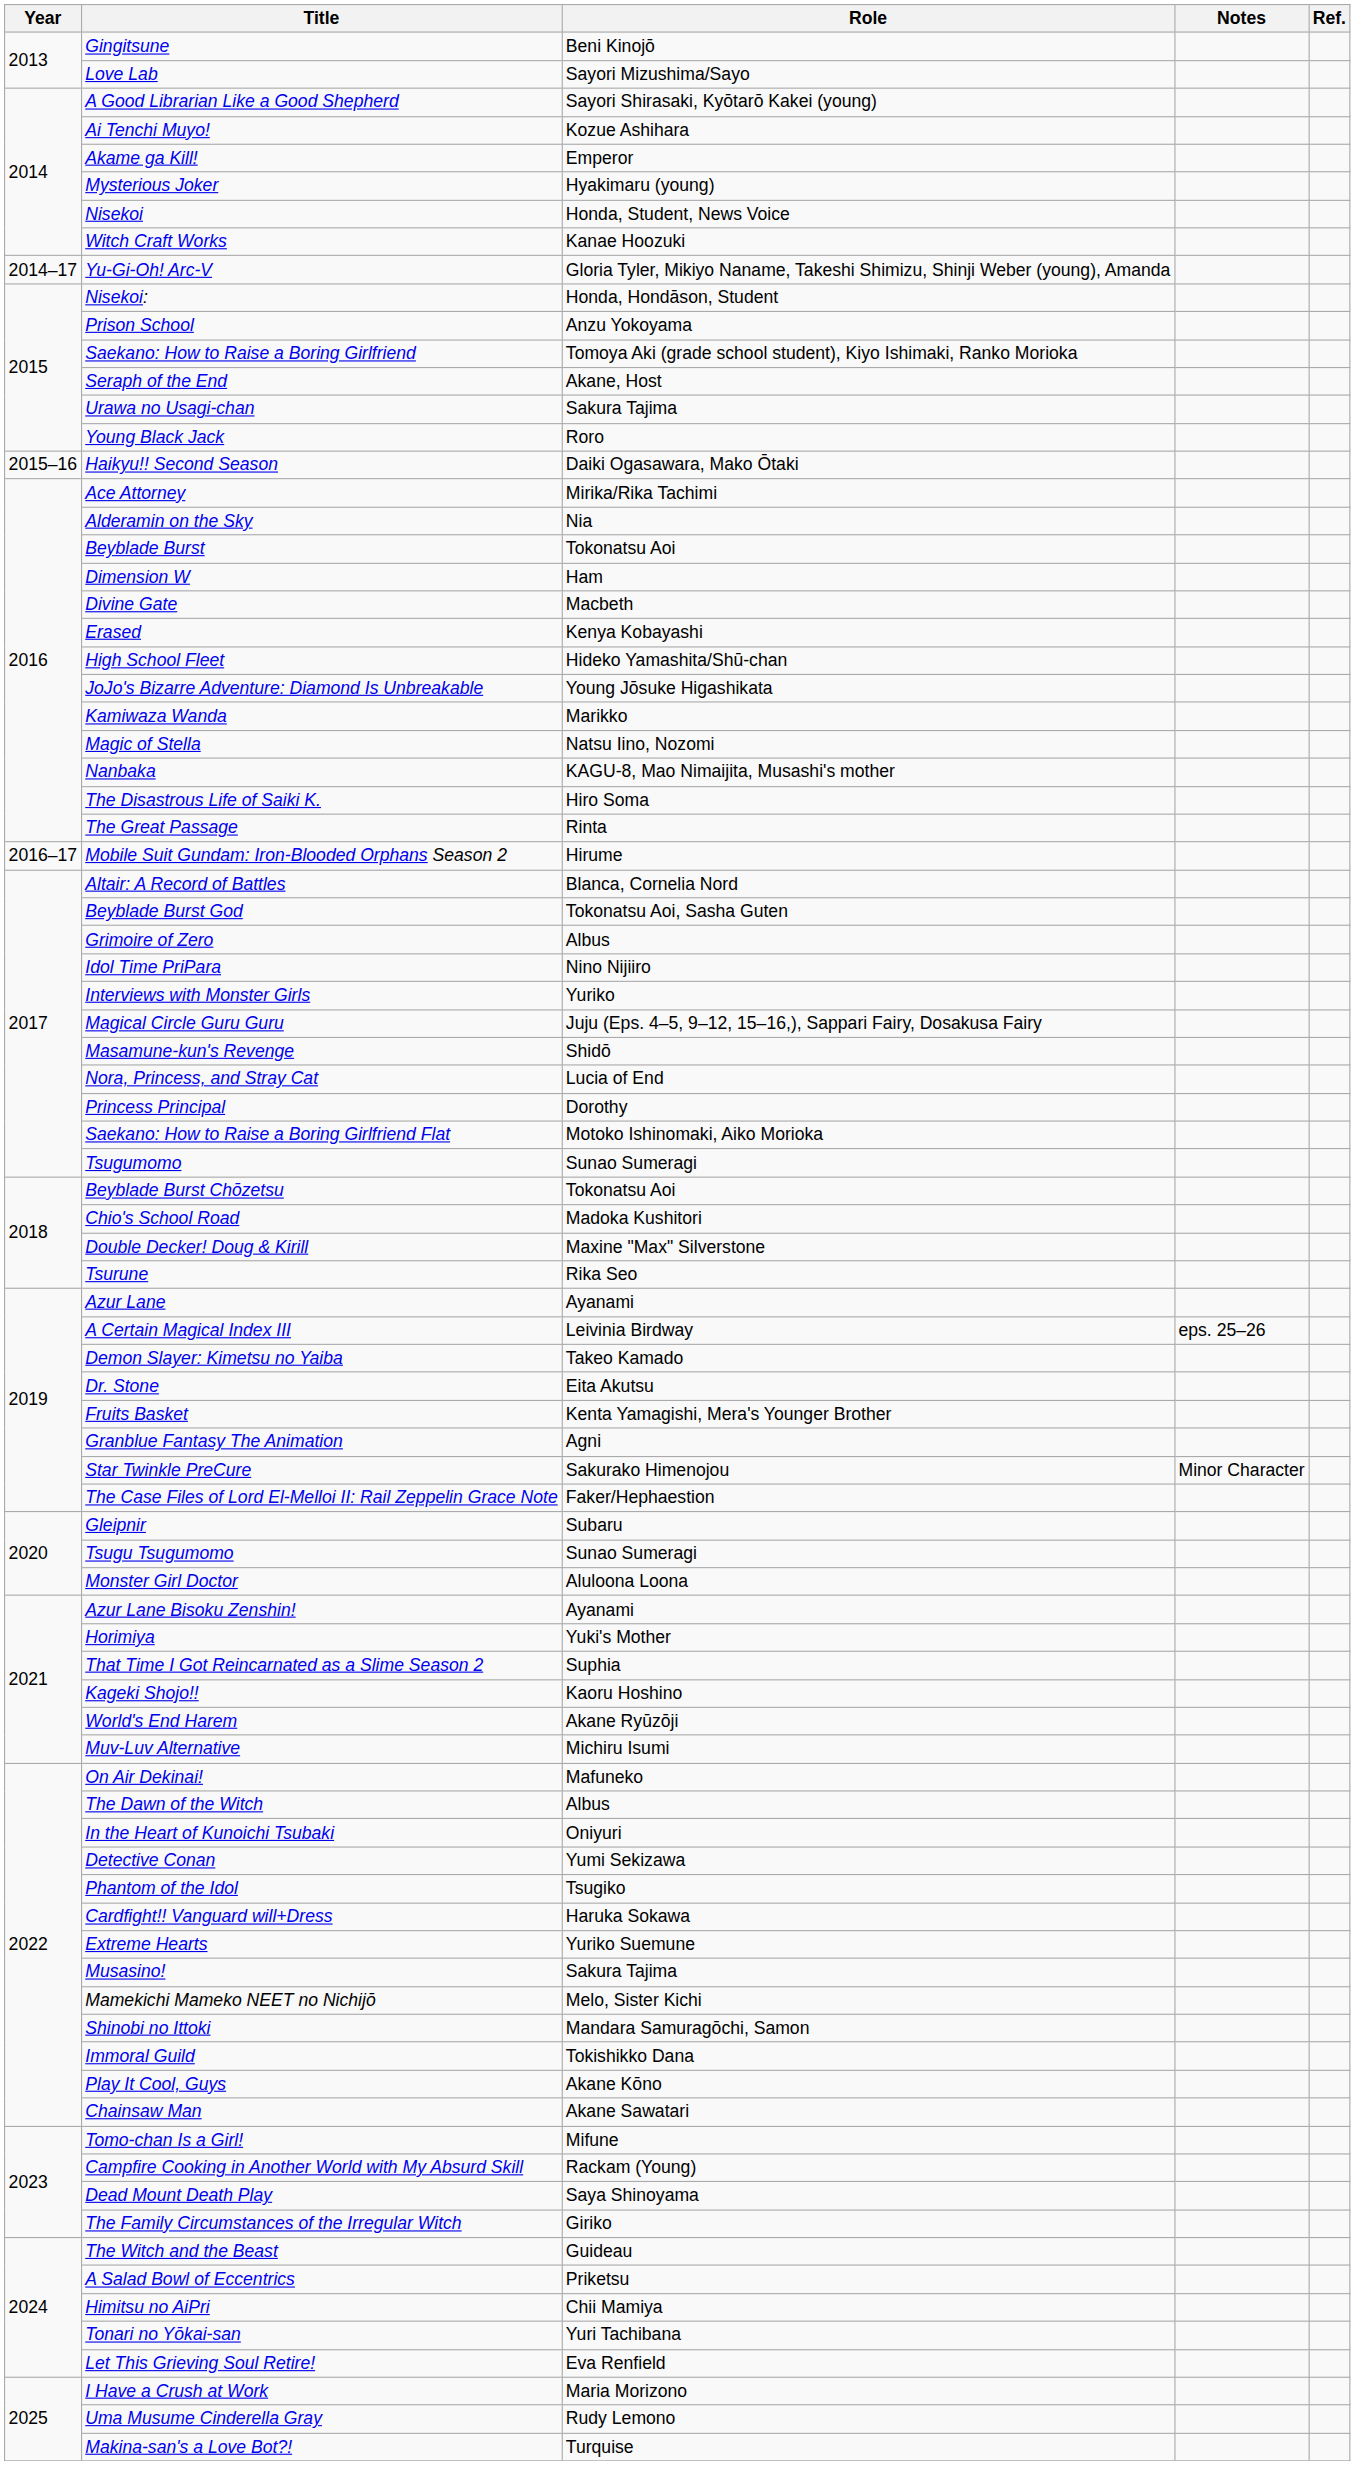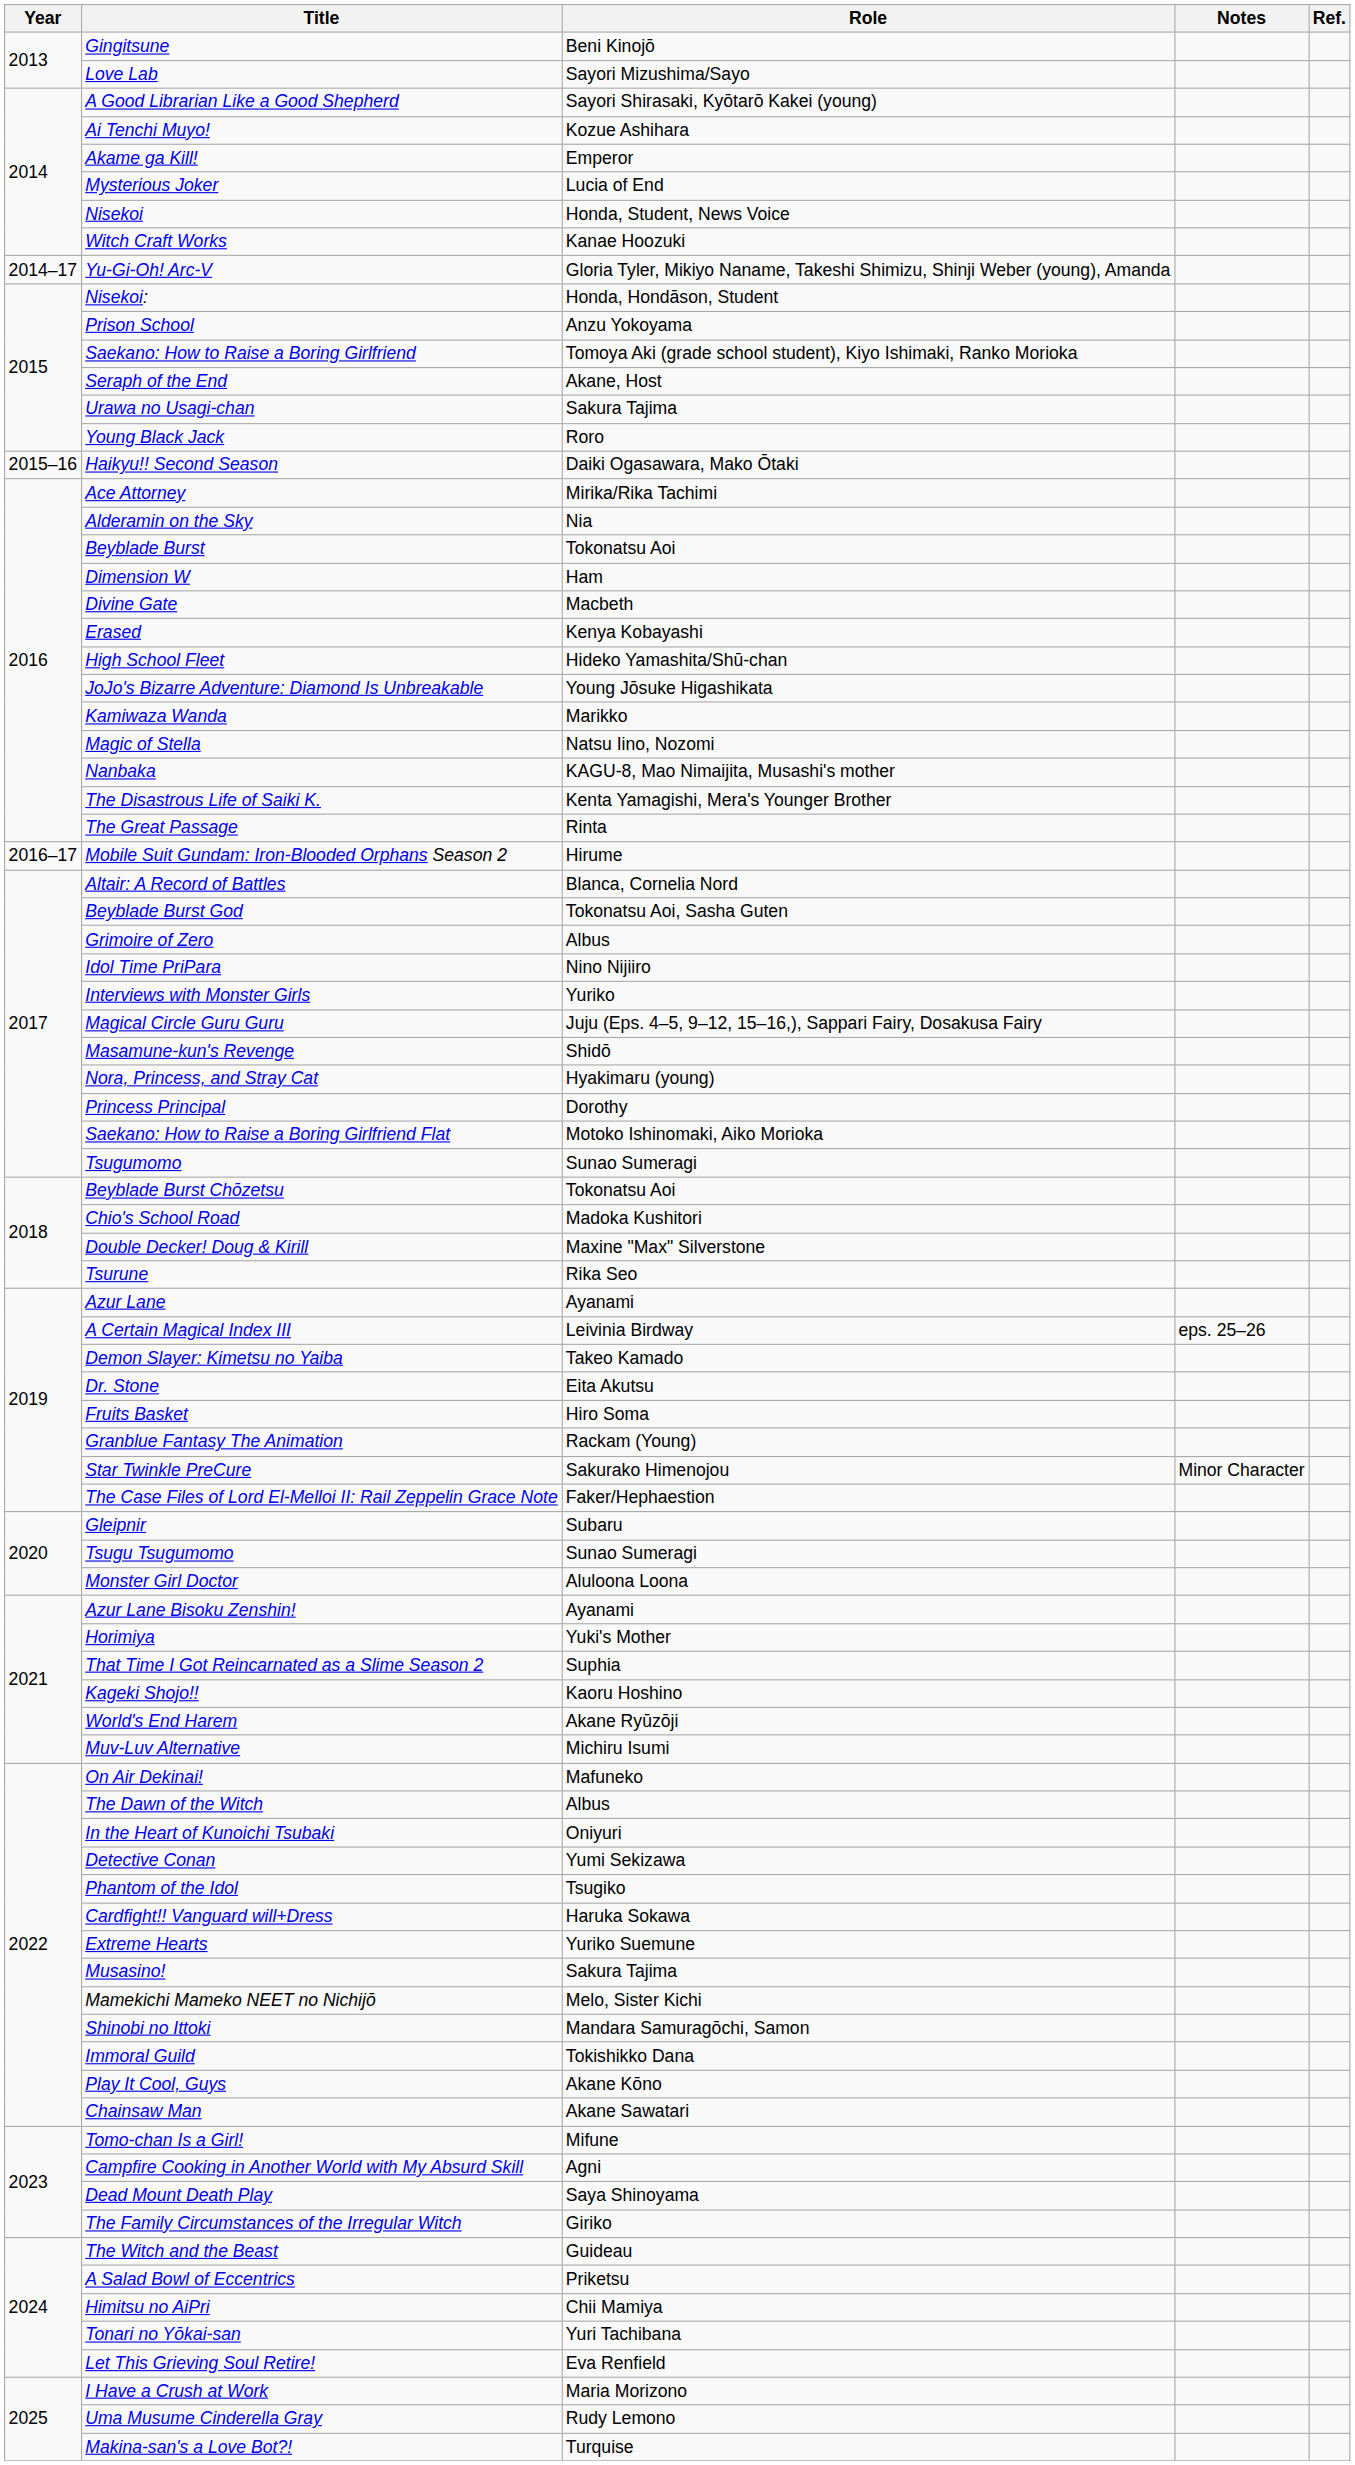Mysterious Joker | Role: Hyakimaru (young) -> Lucia of End
The Disastrous Life of Saiki K. | Role: Hiro Soma -> Kenta Yamagishi, Mera's Younger Brother
Nora, Princess, and Stray Cat | Role: Lucia of End -> Hyakimaru (young)
Fruits Basket | Role: Kenta Yamagishi, Mera's Younger Brother -> Hiro Soma
Granblue Fantasy The Animation | Role: Agni -> Rackam (Young)
Campfire Cooking in Another World with My Absurd Skill | Role: Rackam (Young) -> Agni
